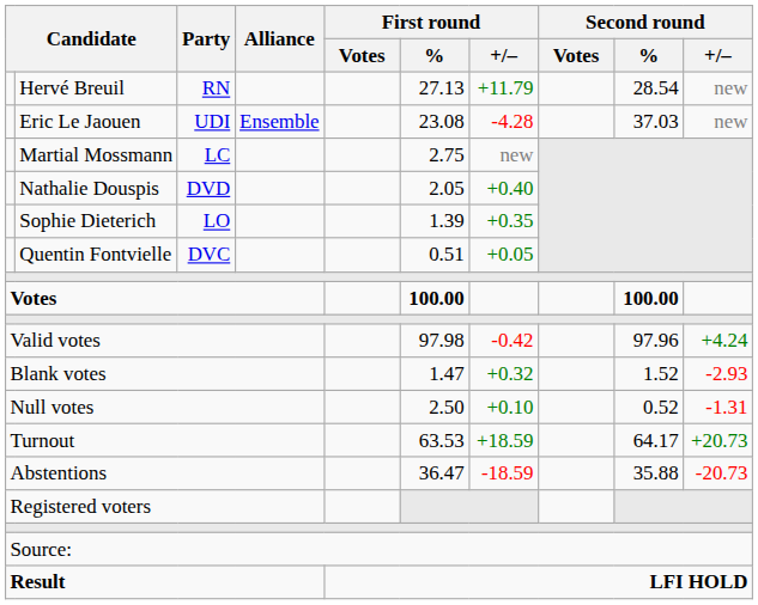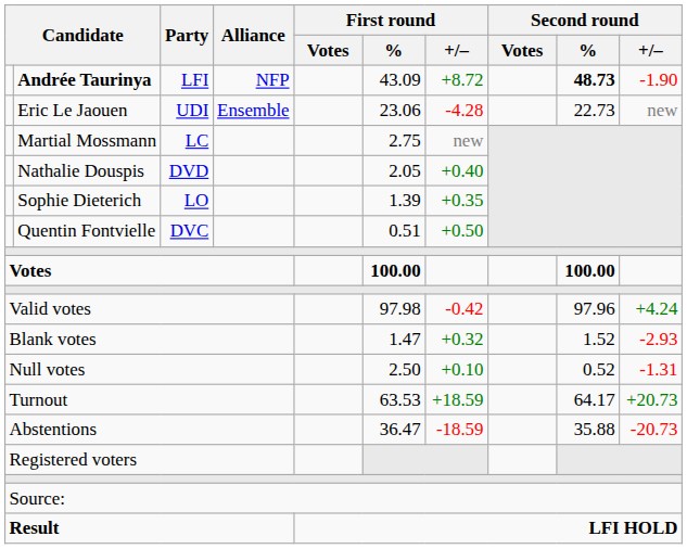+ row: Andrée Taurinya | LFI | NFP | 43.09 | +8.72 | 48.73 | -1.90
- row: Hervé Breuil | RN | 27.13 | +11.79 | 28.54 | new
Eric Le Jaouen | First round / %: 23.08 -> 23.06
Eric Le Jaouen | Second round / %: 37.03 -> 22.73
Quentin Fontvielle | First round / +/–: +0.05 -> +0.50
